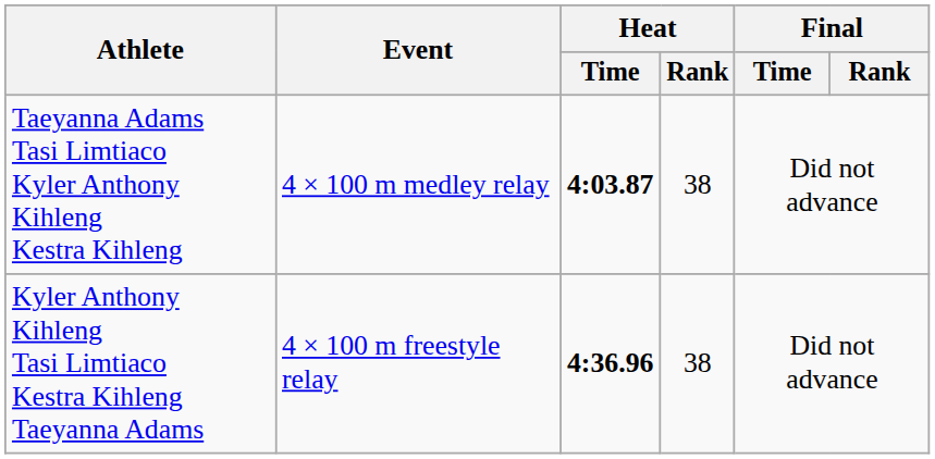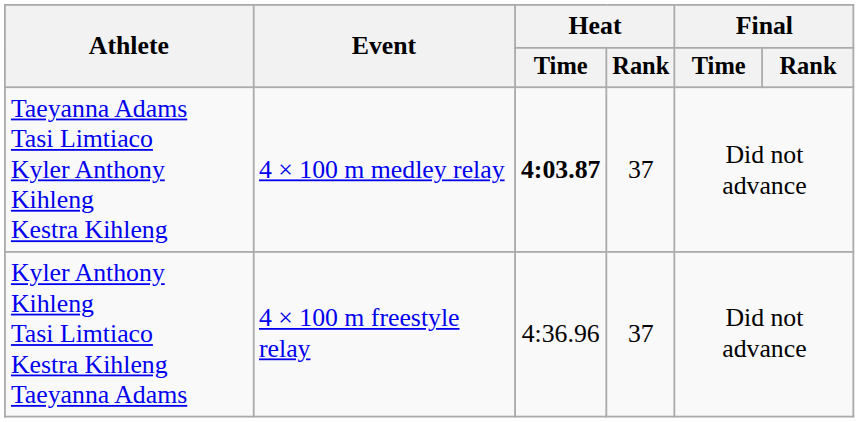row 3 | Heat / Rank: 38 -> 37
row 4 | Heat / Time: bold -> normal
row 4 | Heat / Rank: 38 -> 37
